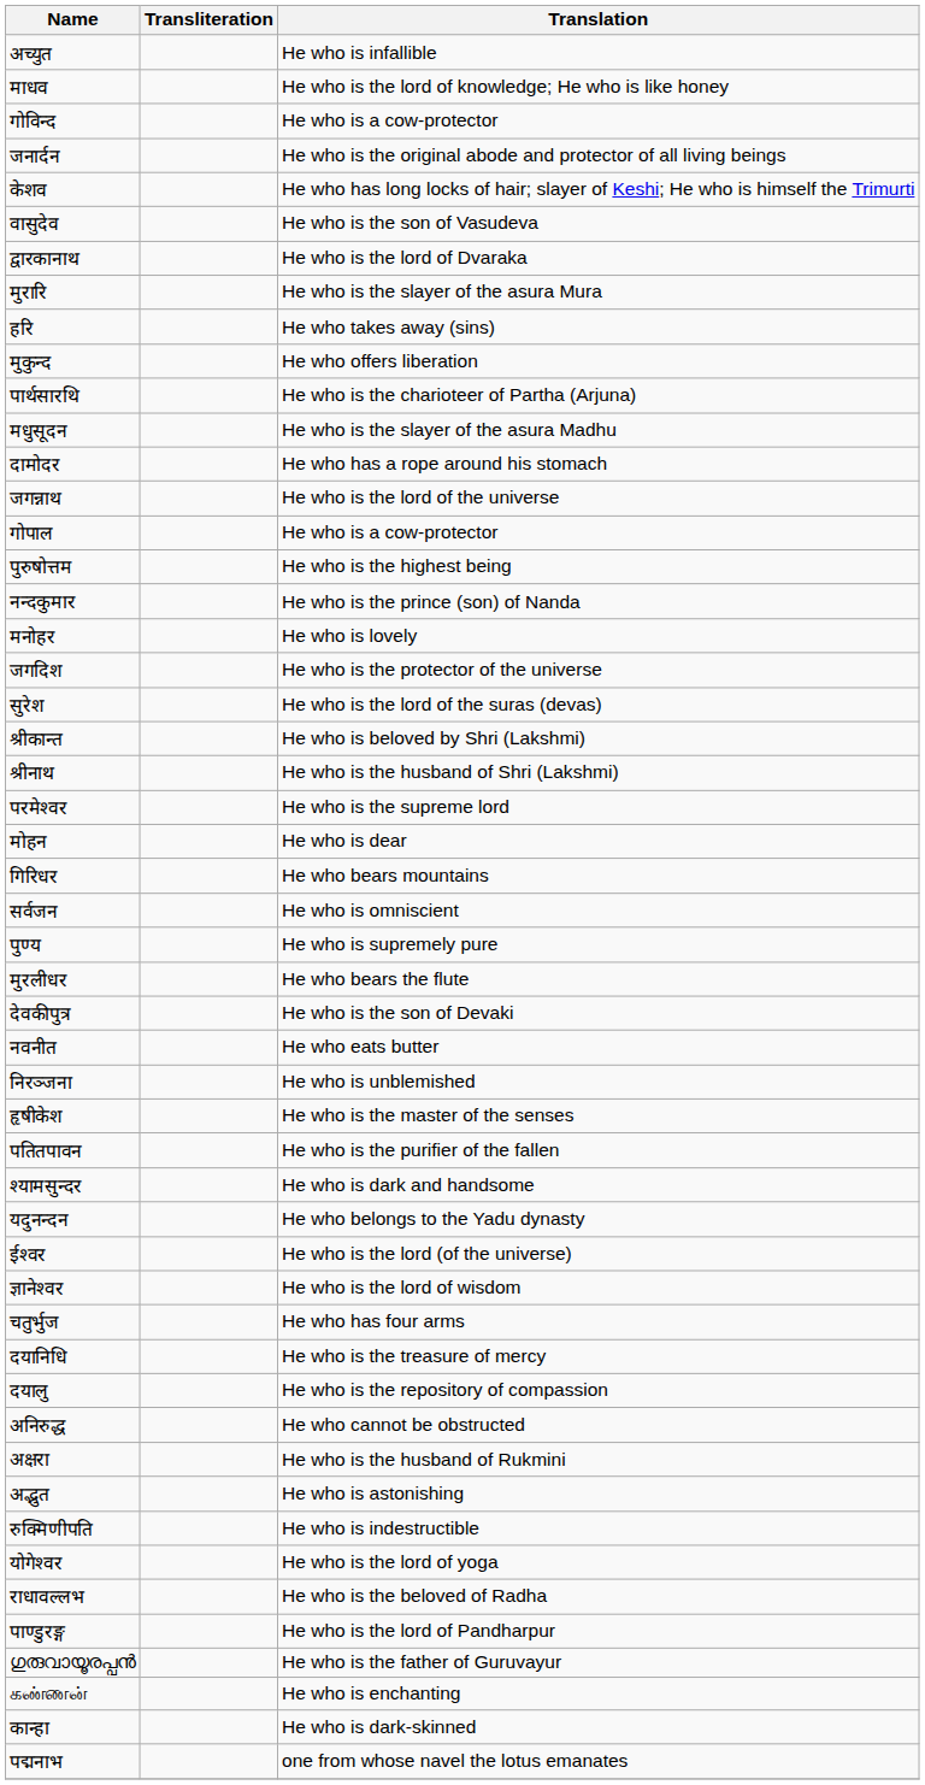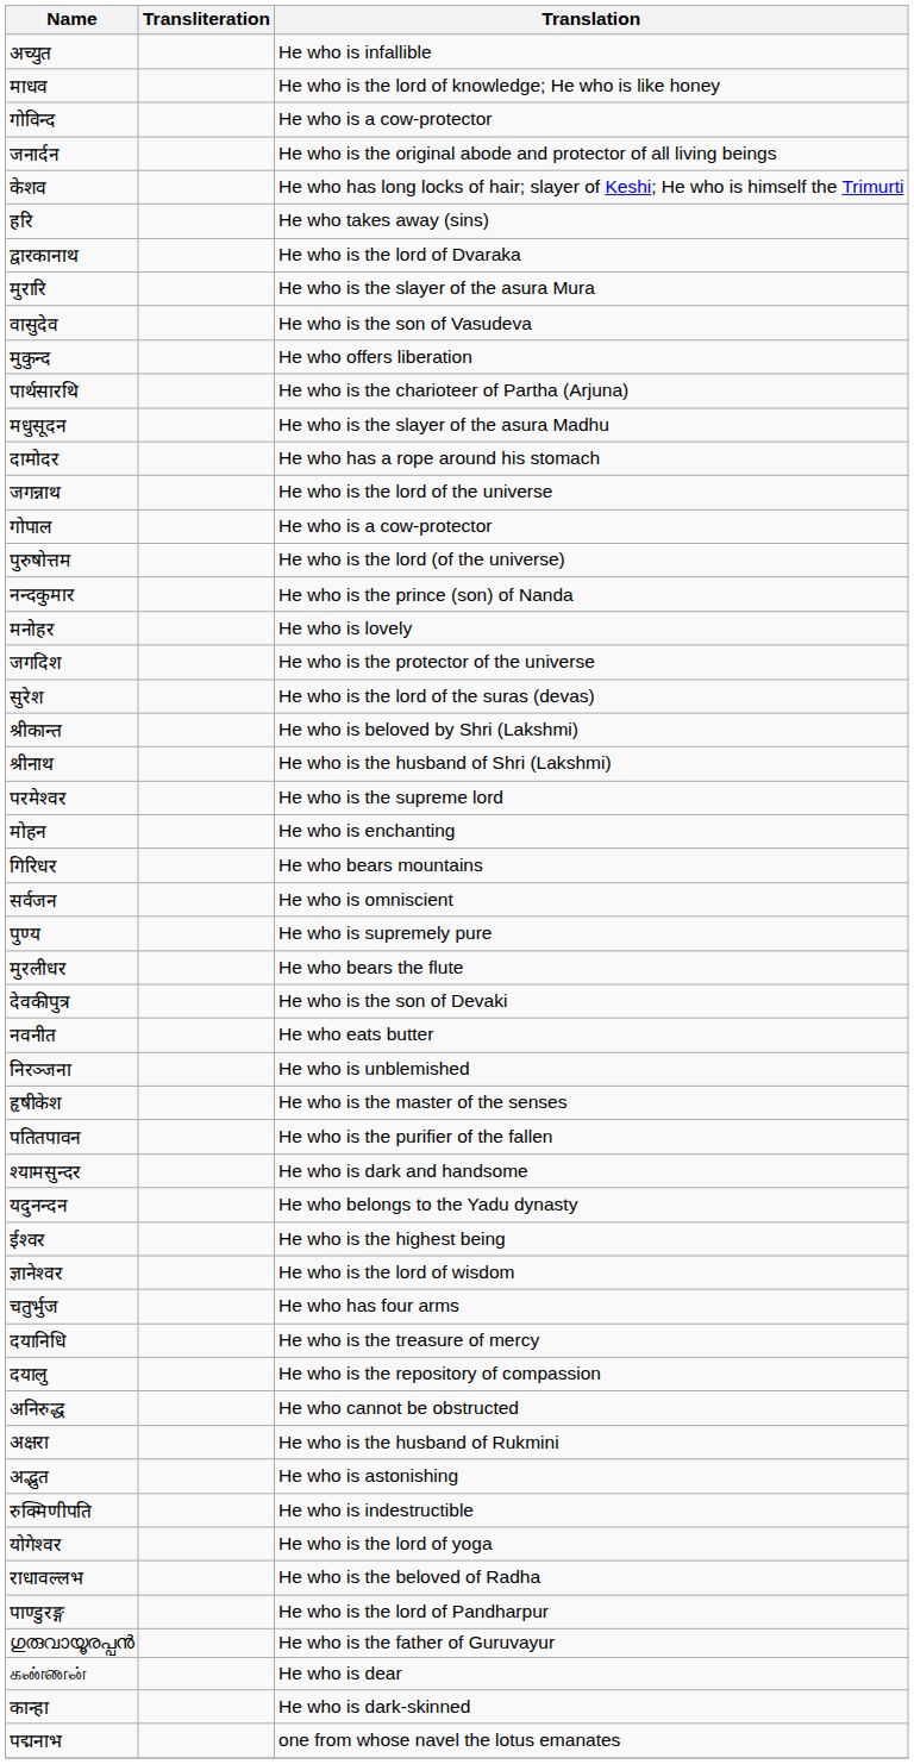rows swapped: हरि <-> वासुदेव
पुरुषोत्तम | Translation: He who is the highest being -> He who is the lord (of the universe)
मोहन | Translation: He who is dear -> He who is enchanting
ईश्वर | Translation: He who is the lord (of the universe) -> He who is the highest being
கண்ணன் | Translation: He who is enchanting -> He who is dear
